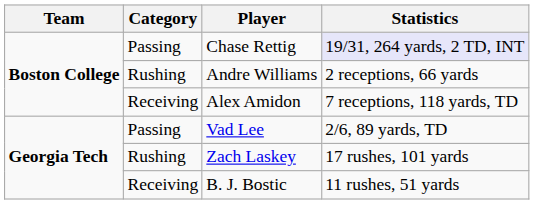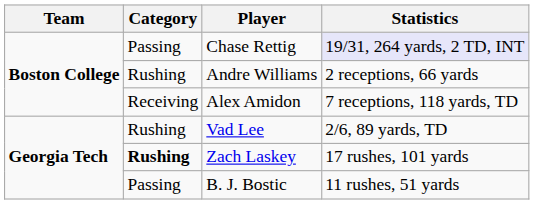Vad Lee | Category: Passing -> Rushing
Zach Laskey | Category: normal -> bold
B. J. Bostic | Category: Receiving -> Passing
